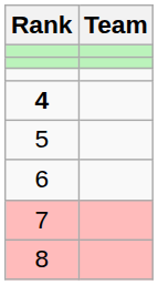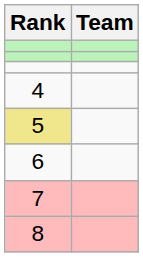row 5 | Rank: bold -> normal
row 6 | Rank: no background -> khaki background
